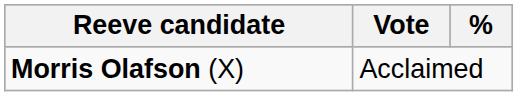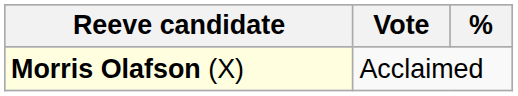Morris Olafson (X) | Reeve candidate: no background -> lightyellow background
